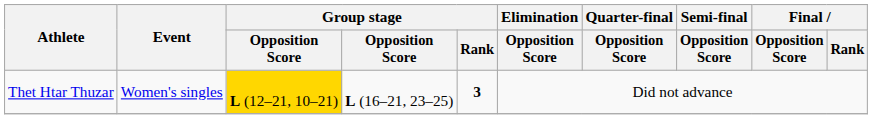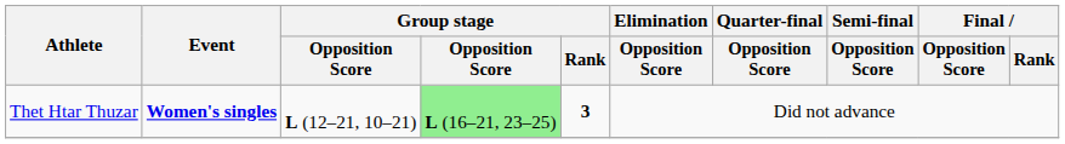Thet Htar Thuzar | Event: normal -> bold
Thet Htar Thuzar | column 3: gold background -> no background
Thet Htar Thuzar | column 4: no background -> lightgreen background
